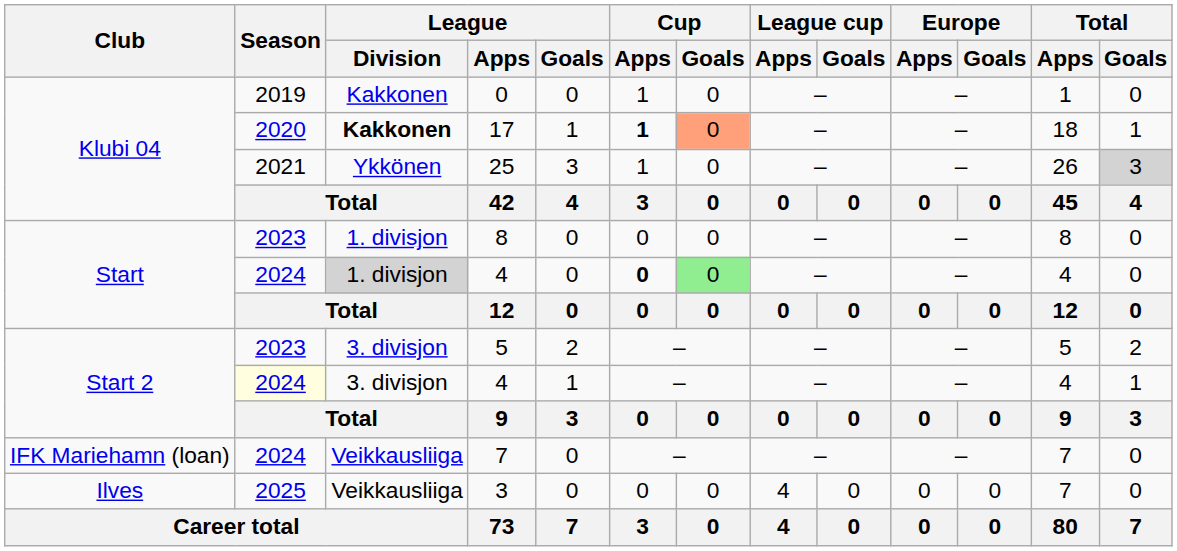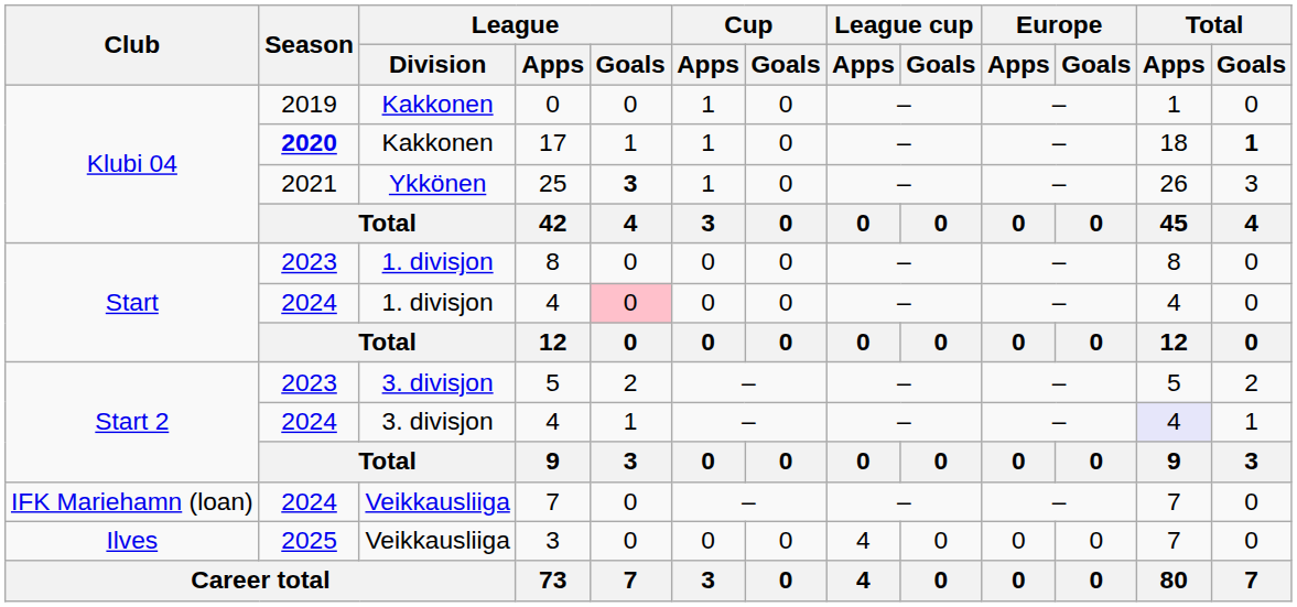17 | Season: normal -> bold
17 | League / Division: bold -> normal
17 | Cup / Apps: bold -> normal
17 | Cup / Goals: lightsalmon background -> no background
17 | Total / Goals: normal -> bold
25 | League / Goals: normal -> bold
25 | Total / Goals: lightgrey background -> no background
Start / 4 | League / Division: lightgrey background -> no background
Start / 4 | League / Goals: no background -> pink background
Start / 4 | Cup / Apps: bold -> normal
Start / 4 | Cup / Goals: lightgreen background -> no background
Start 2 / 4 | Season: lightyellow background -> no background
Start 2 / 4 | Total / Apps: no background -> lavender background
